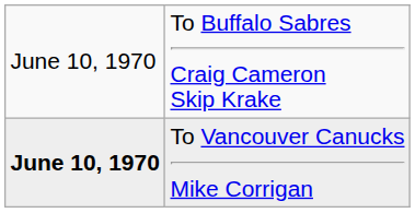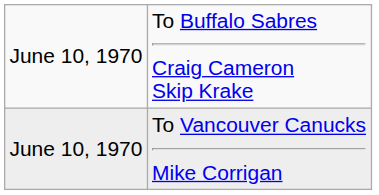row 2 | column 1: bold -> normal
